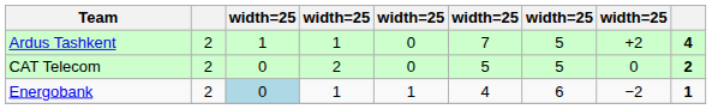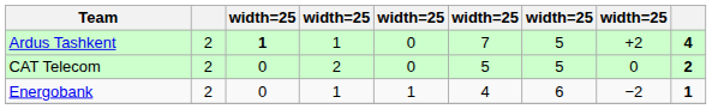Ardus Tashkent | column 3: normal -> bold
Energobank | column 3: lightblue background -> no background
